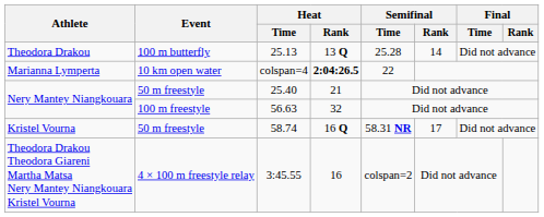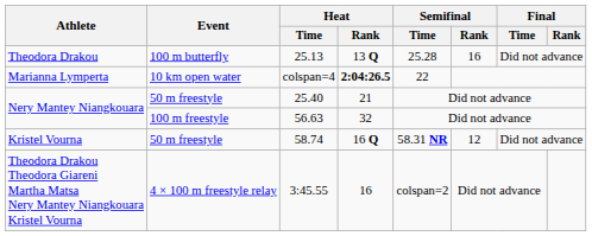25.13 | Semifinal / Rank: 14 -> 16
58.74 | Semifinal / Rank: 17 -> 12
